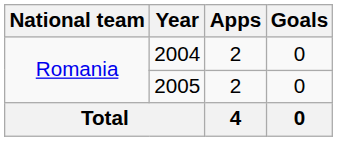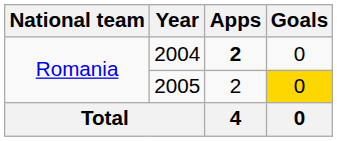2004 | Apps: normal -> bold
2005 | Goals: no background -> gold background
